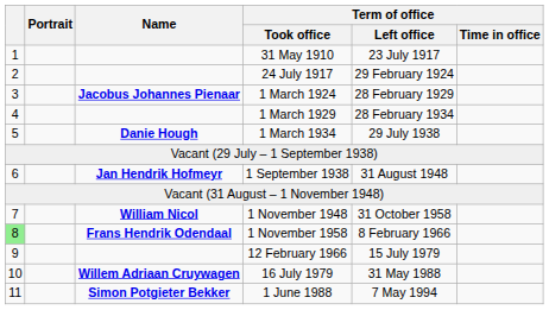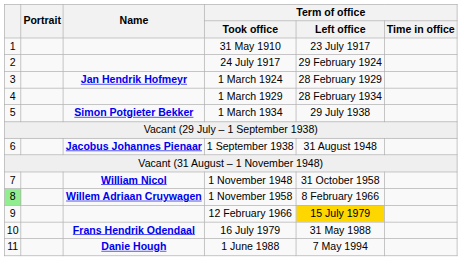1 March 1924 | Name: Jacobus Johannes Pienaar -> Jan Hendrik Hofmeyr
1 March 1934 | Name: Danie Hough -> Simon Potgieter Bekker
1 September 1938 | Name: Jan Hendrik Hofmeyr -> Jacobus Johannes Pienaar
1 November 1958 | Name: Frans Hendrik Odendaal -> Willem Adriaan Cruywagen
12 February 1966 | Term of office / Left office: no background -> gold background
16 July 1979 | Name: Willem Adriaan Cruywagen -> Frans Hendrik Odendaal
1 June 1988 | Name: Simon Potgieter Bekker -> Danie Hough
